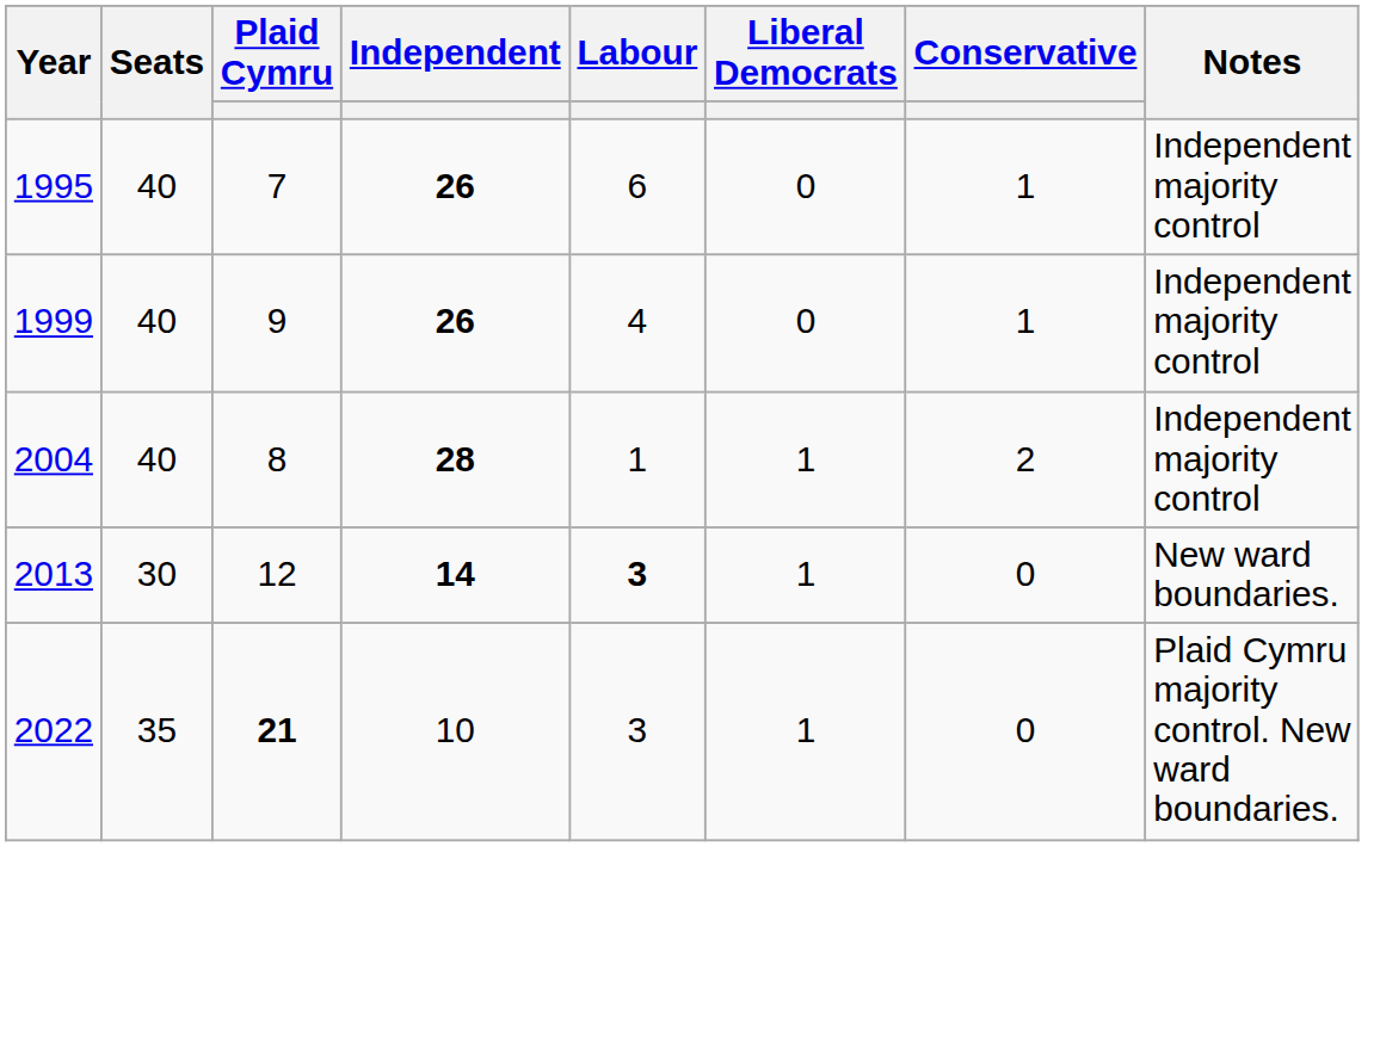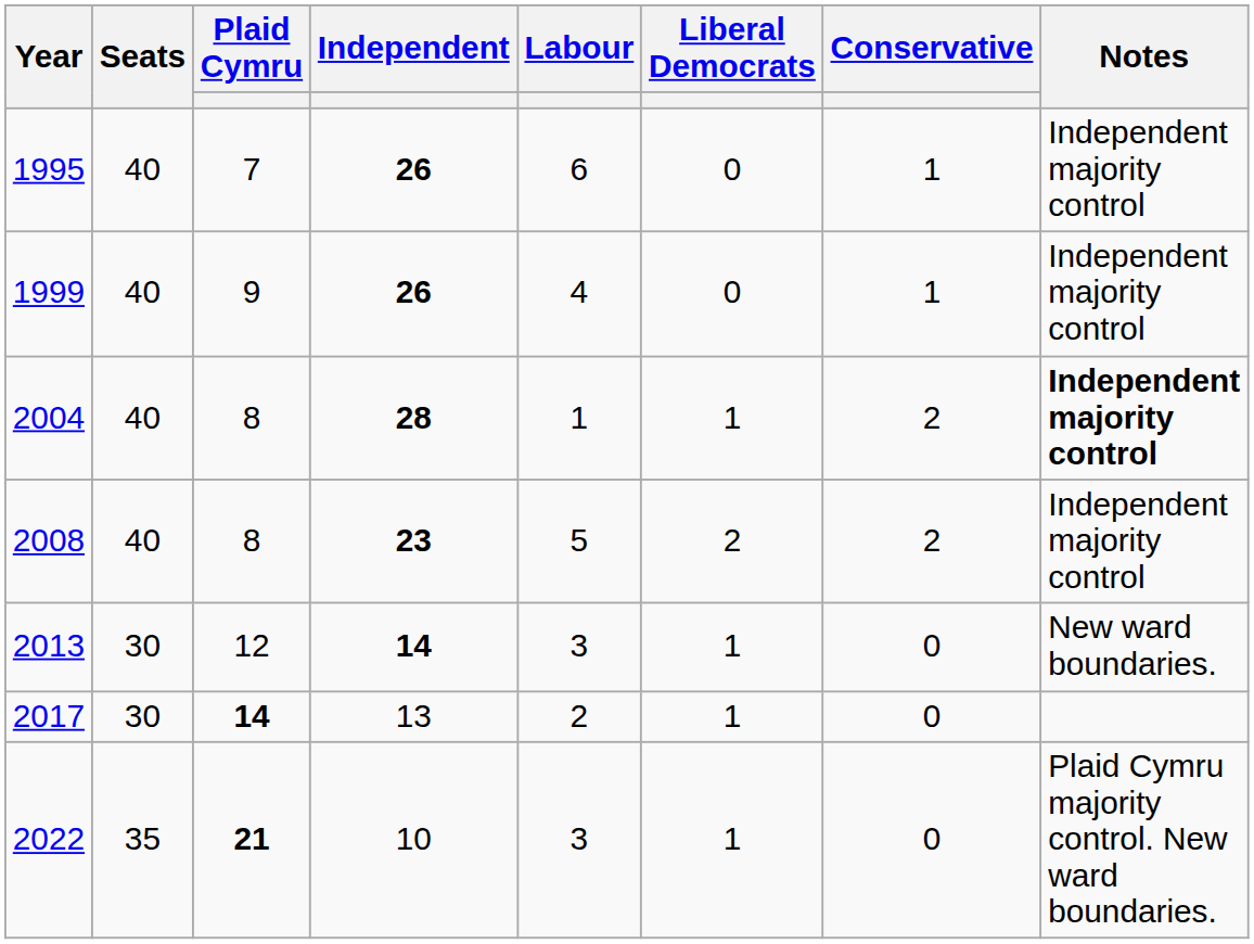2004 | Notes: normal -> bold
+ row: 2008 | 40 | 8 | 23 | 5 | 2 | 2 | Independent majority control
2013 | Labour: bold -> normal
+ row: 2017 | 30 | 14 | 13 | 2 | 1 | 0
